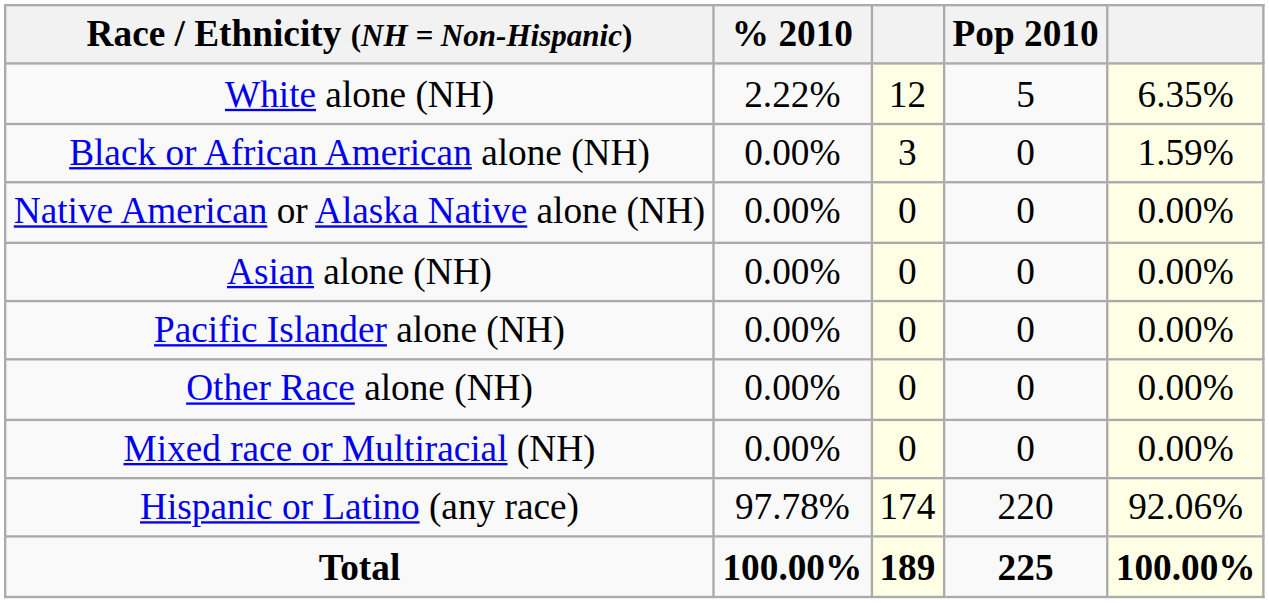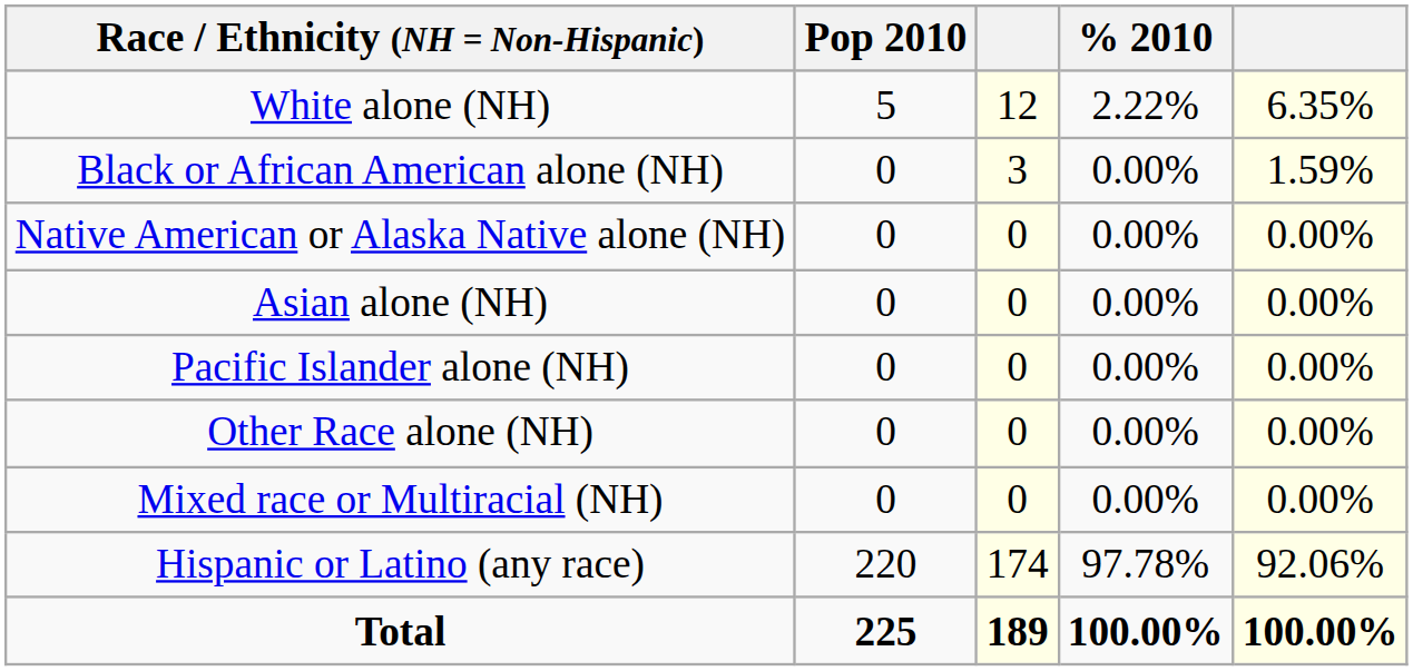columns swapped: Pop 2010 <-> % 2010
